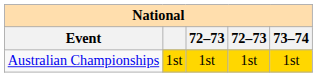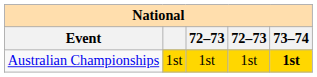Australian Championships | 73–74: normal -> bold
